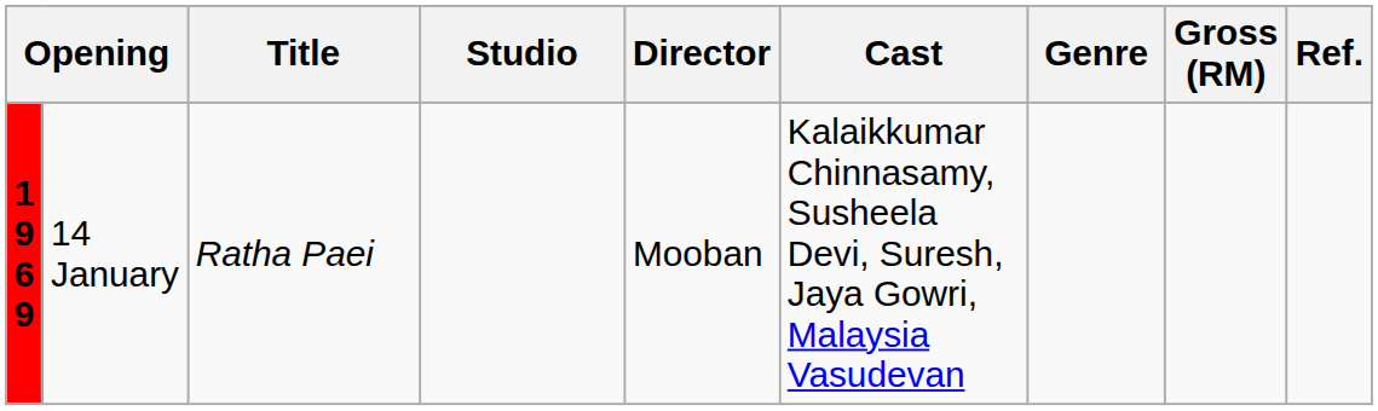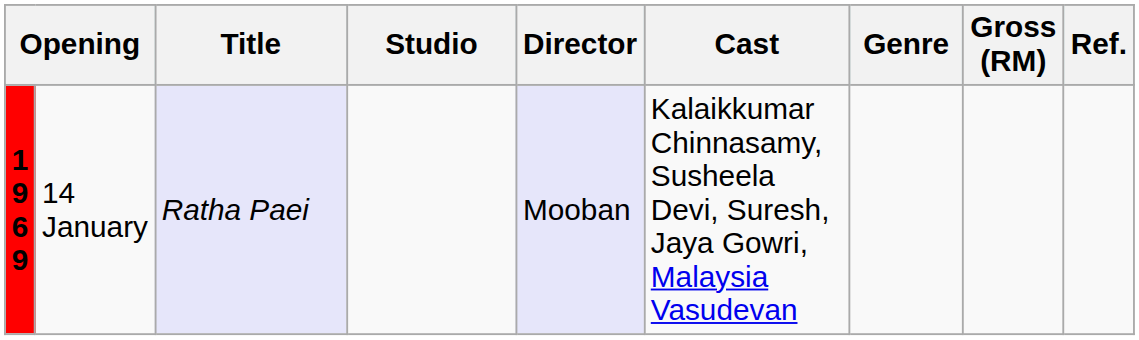1 9 6 9 | Title: no background -> lavender background
1 9 6 9 | Director: no background -> lavender background
